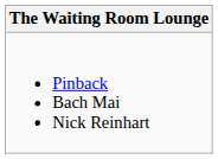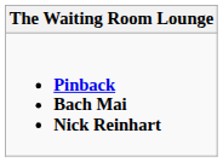row 2 | column 1: normal -> bold
